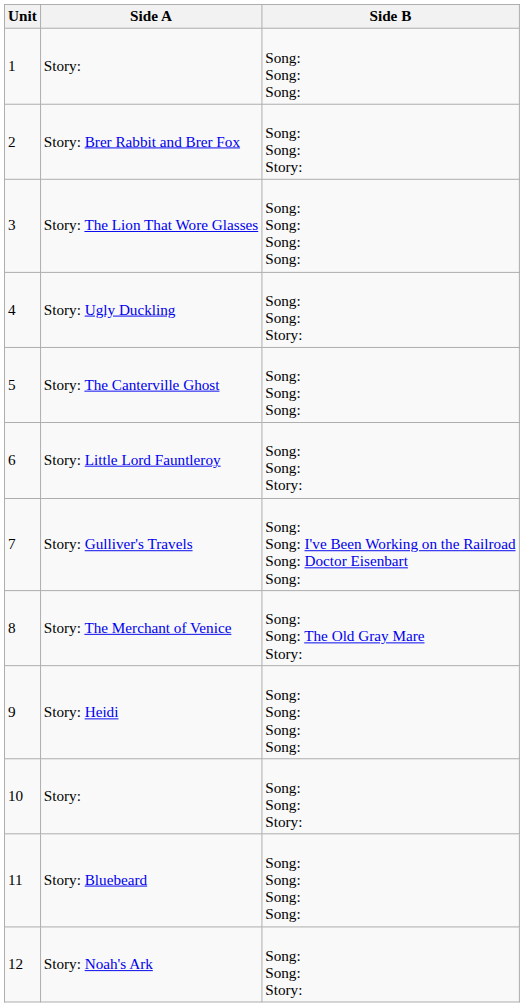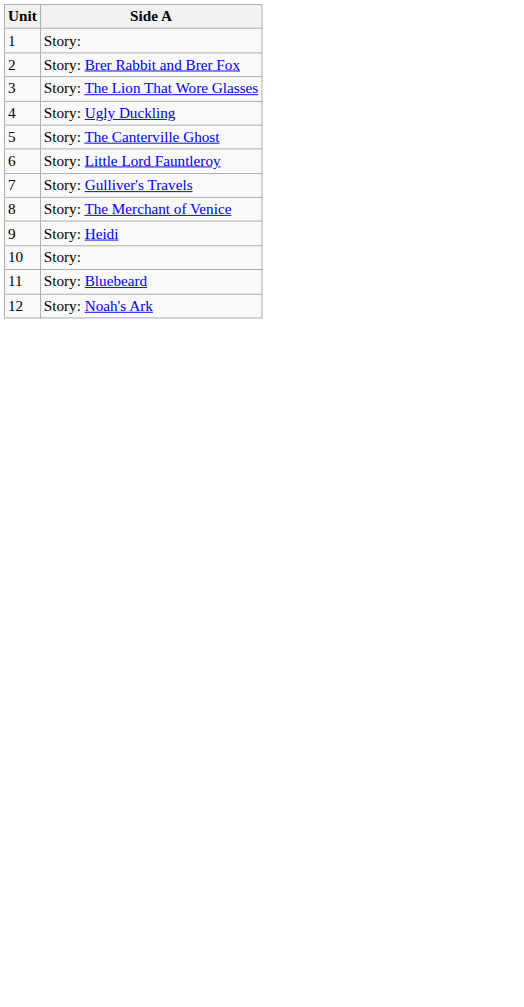- column: Side B | Song: Song: Song: | Song: Song: Story: | Song: Song: Song: Song: | Song: Song: Story: | Song: Song: Song: | Song: Song: Story: | Song: Song: I've Been Working on the Railroad Song: Doctor Eisenbart Song: | Song: Song: The Old Gray Mare Story: | Song: Song: Song: Song: | Song: Song: Story: | Song: Song: Song: Song: | Song: Song: Story:
